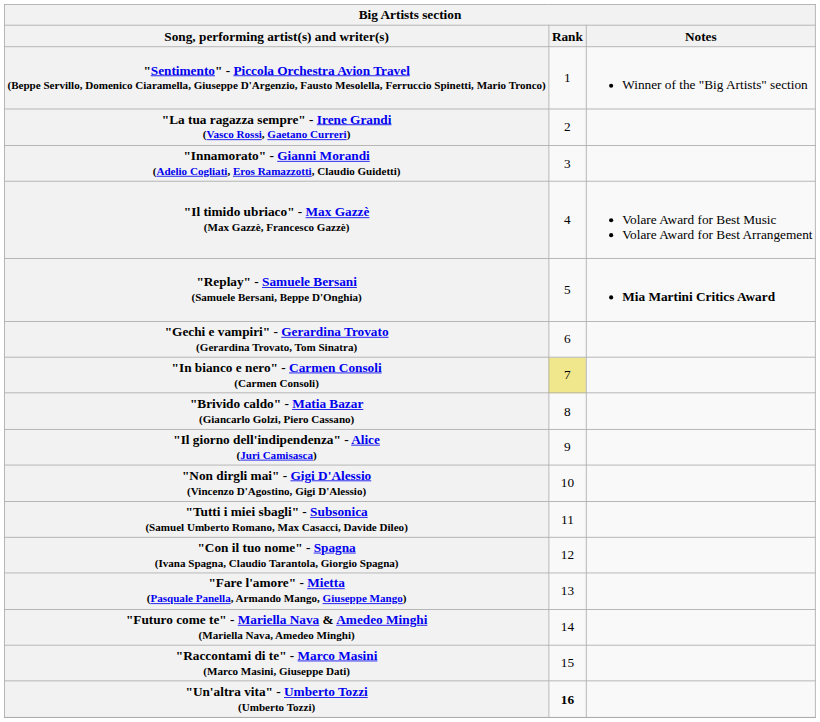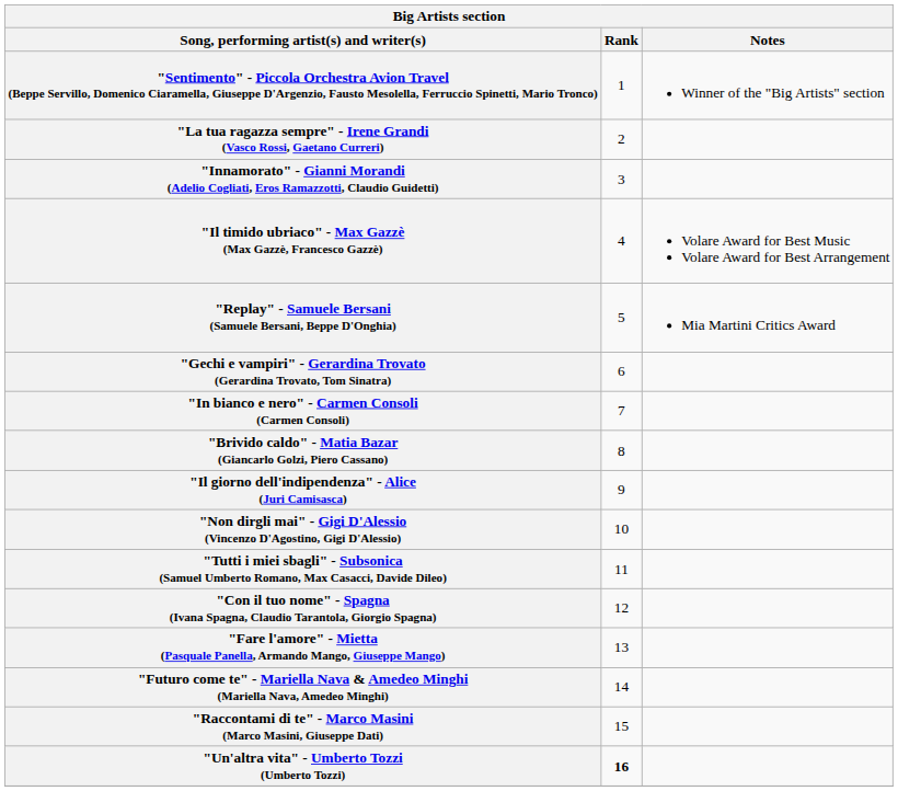"Replay" - Samuele Bersani (Samuele Bersani, Beppe D'Onghia) | Notes: bold -> normal
"In bianco e nero" - Carmen Consoli (Carmen Consoli) | Rank: khaki background -> no background
